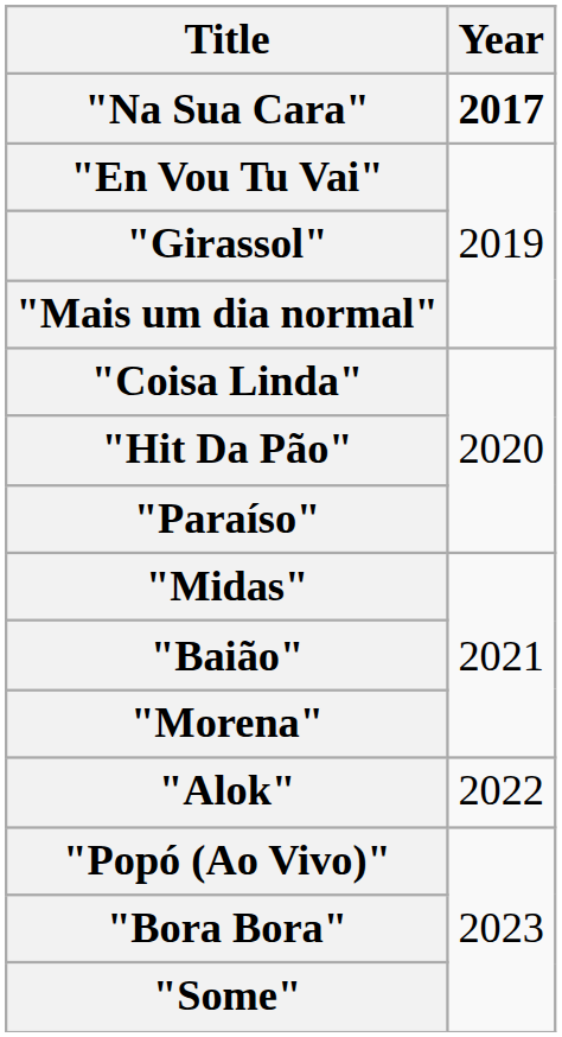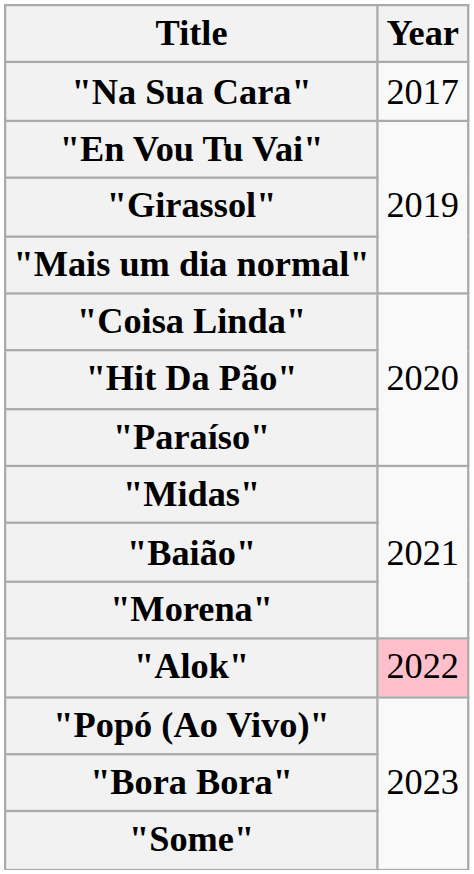"Na Sua Cara" | Year: bold -> normal
"Alok" | Year: no background -> pink background
